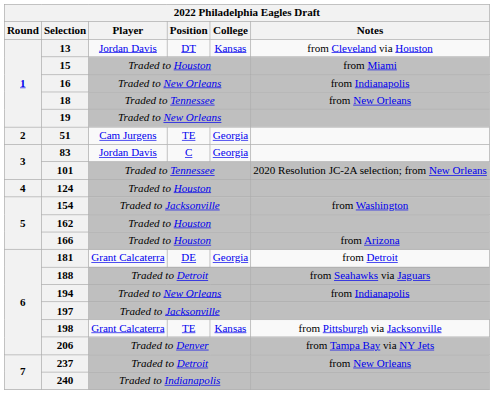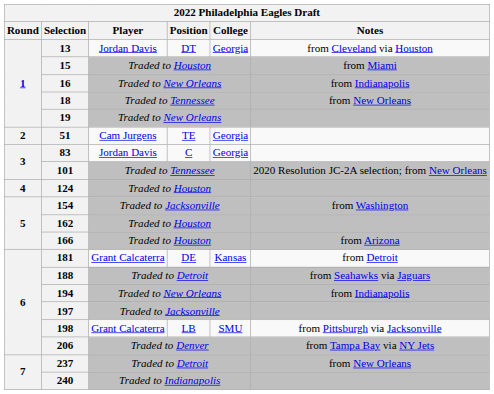13 | College: Kansas -> Georgia
181 | College: Georgia -> Kansas
198 | Position: TE -> LB
198 | College: Kansas -> SMU
